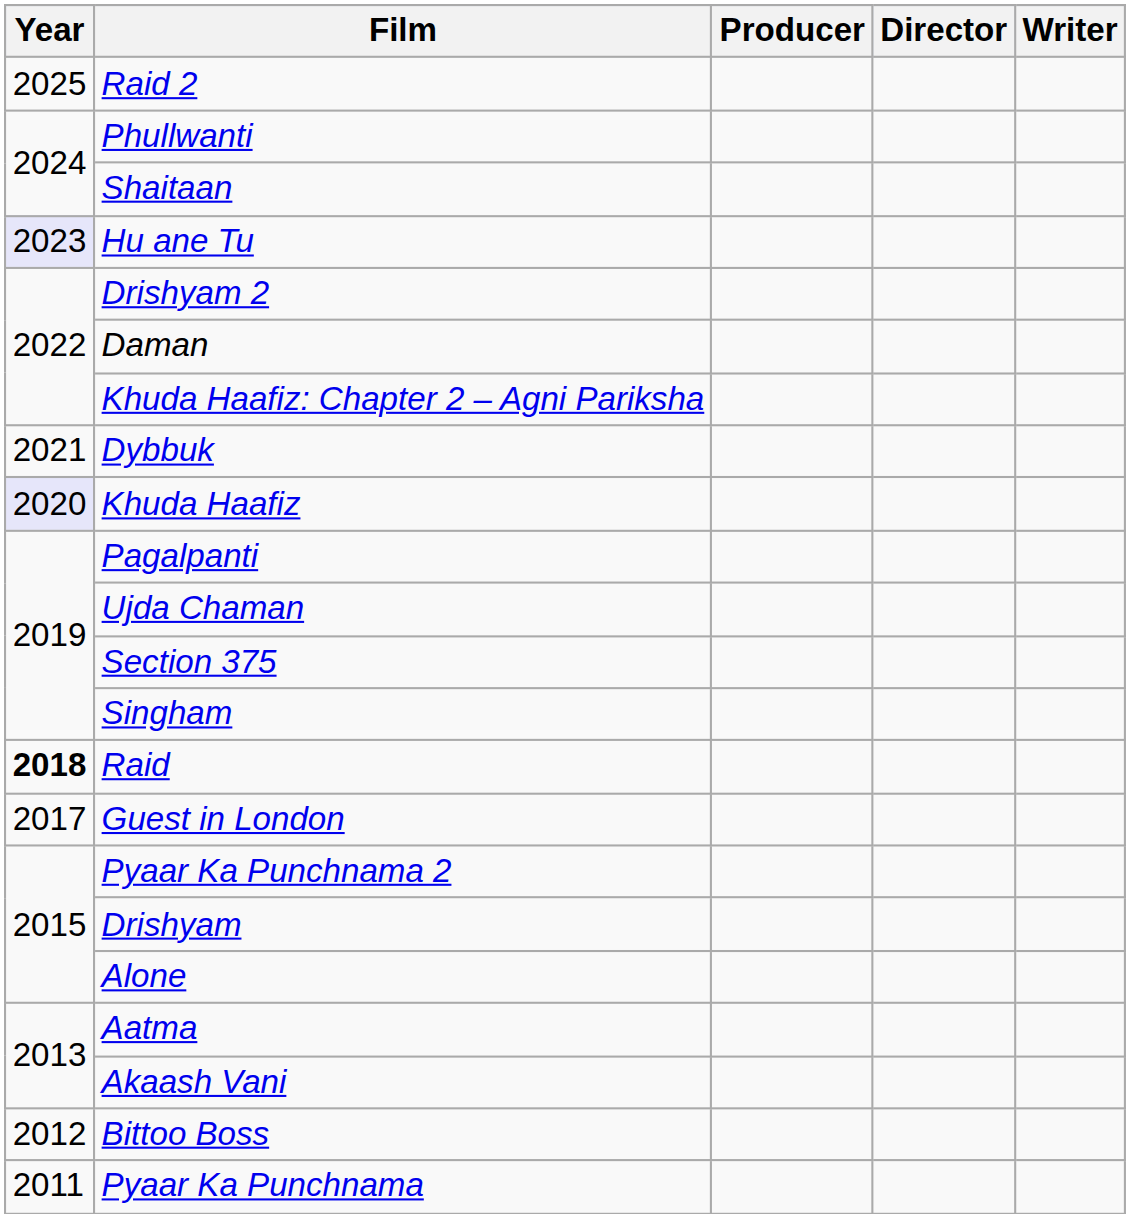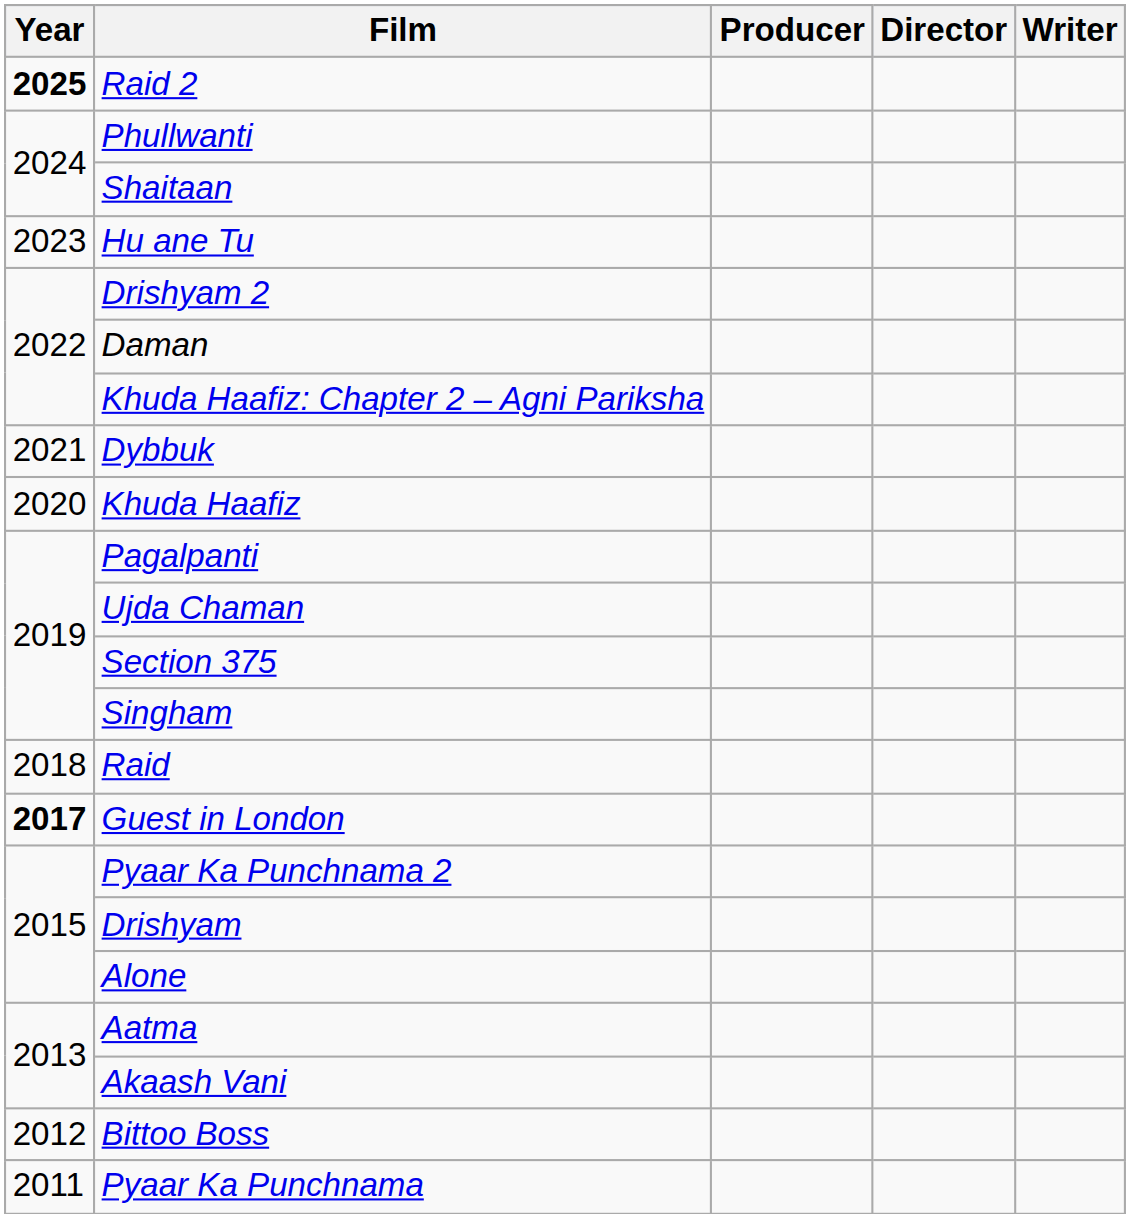Raid 2 | Year: normal -> bold
Hu ane Tu | Year: lavender background -> no background
Khuda Haafiz | Year: lavender background -> no background
Raid | Year: bold -> normal
Guest in London | Year: normal -> bold
